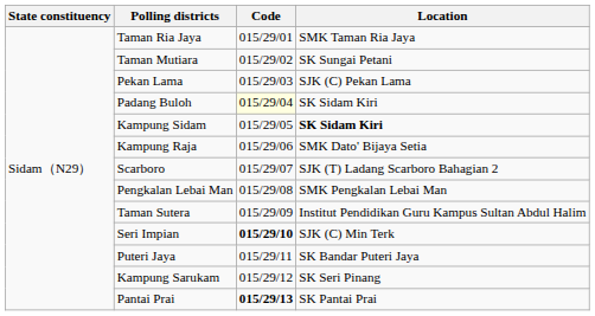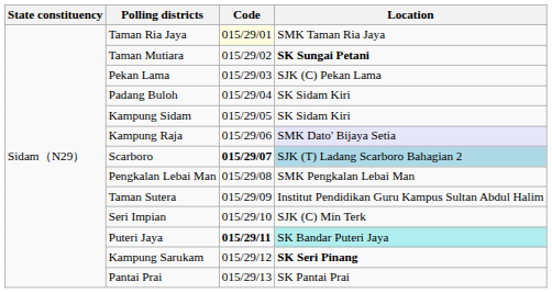Taman Ria Jaya | Code: no background -> lightyellow background
Taman Mutiara | Location: normal -> bold
Padang Buloh | Code: lightyellow background -> no background
Kampung Sidam | Location: bold -> normal
Kampung Raja | Location: no background -> lavender background
Scarboro | Code: normal -> bold
Scarboro | Location: no background -> lightblue background
Seri Impian | Code: bold -> normal
Puteri Jaya | Code: normal -> bold
Puteri Jaya | Location: no background -> paleturquoise background
Kampung Sarukam | Location: normal -> bold
Pantai Prai | Code: bold -> normal
